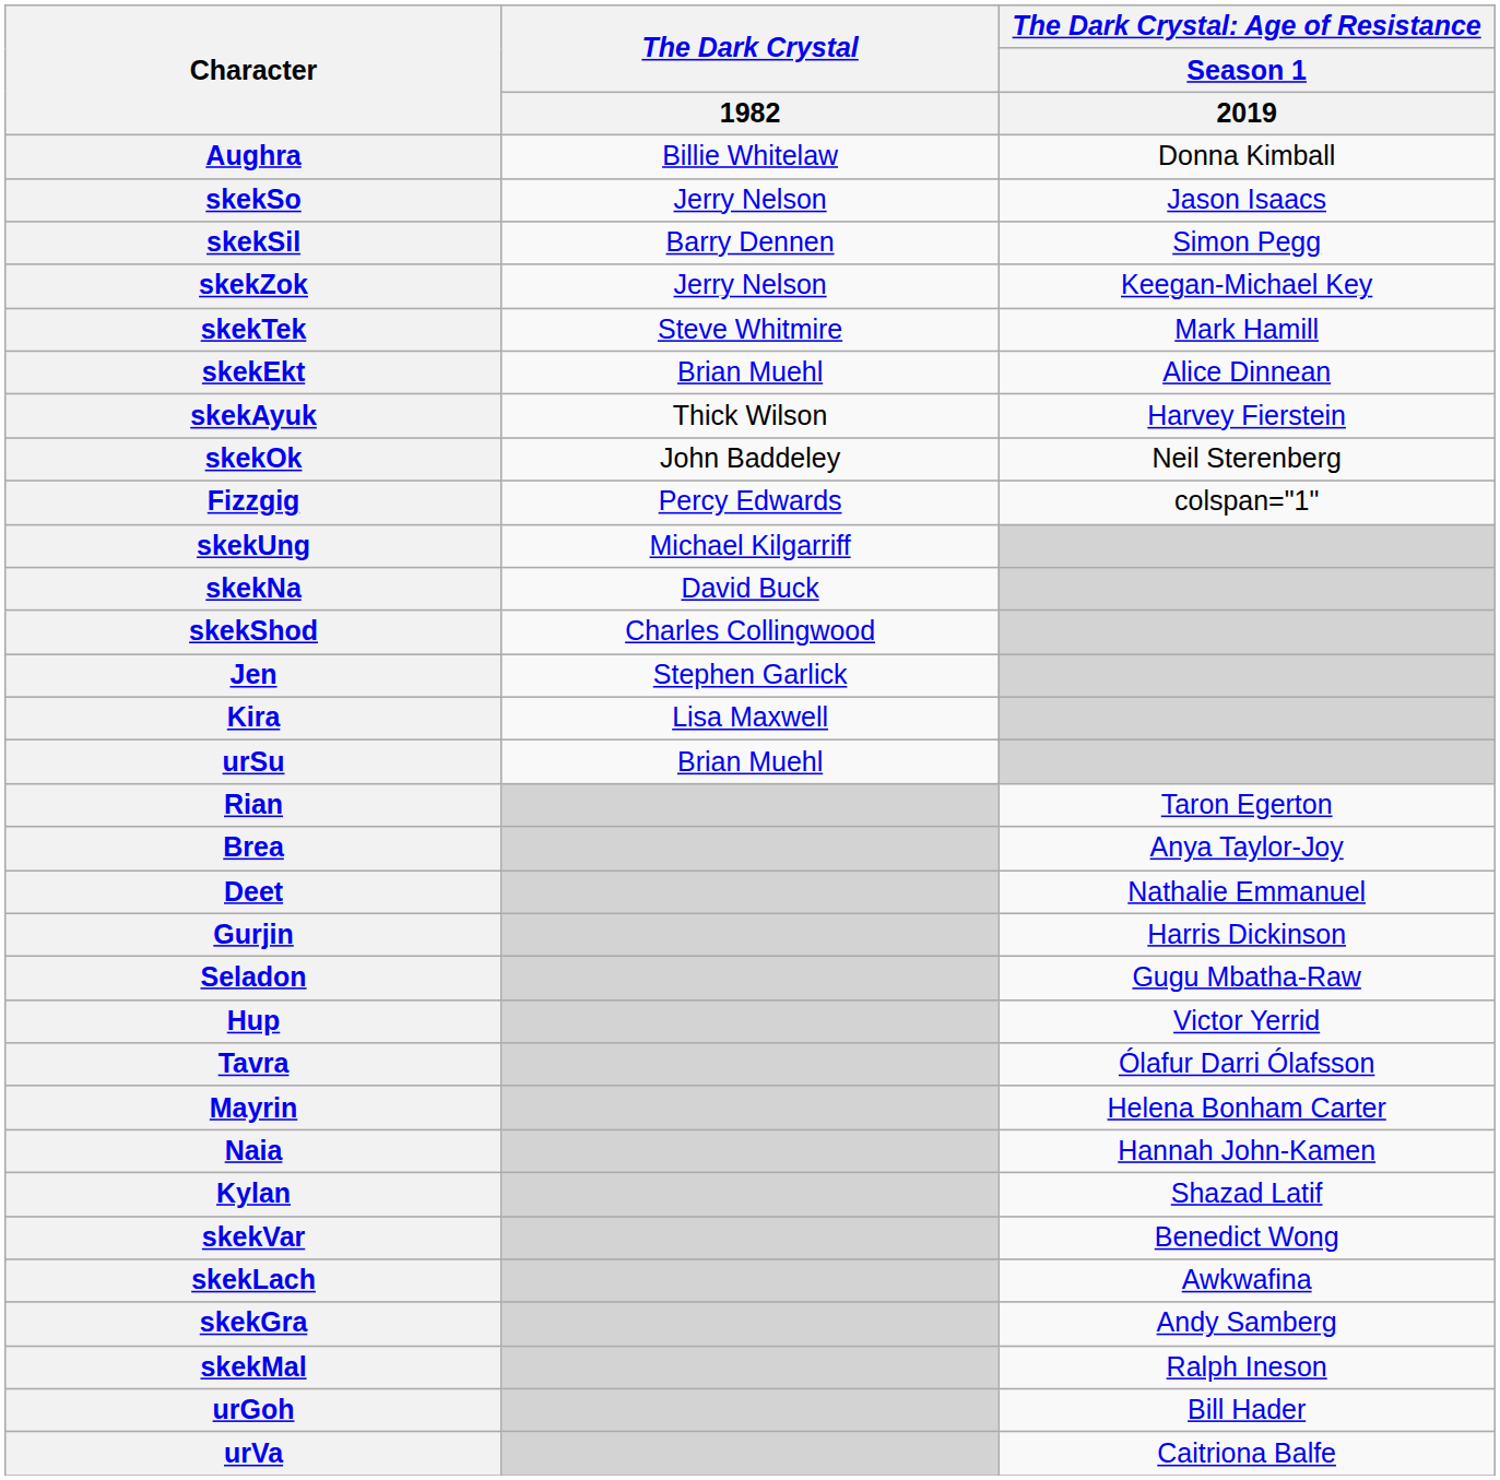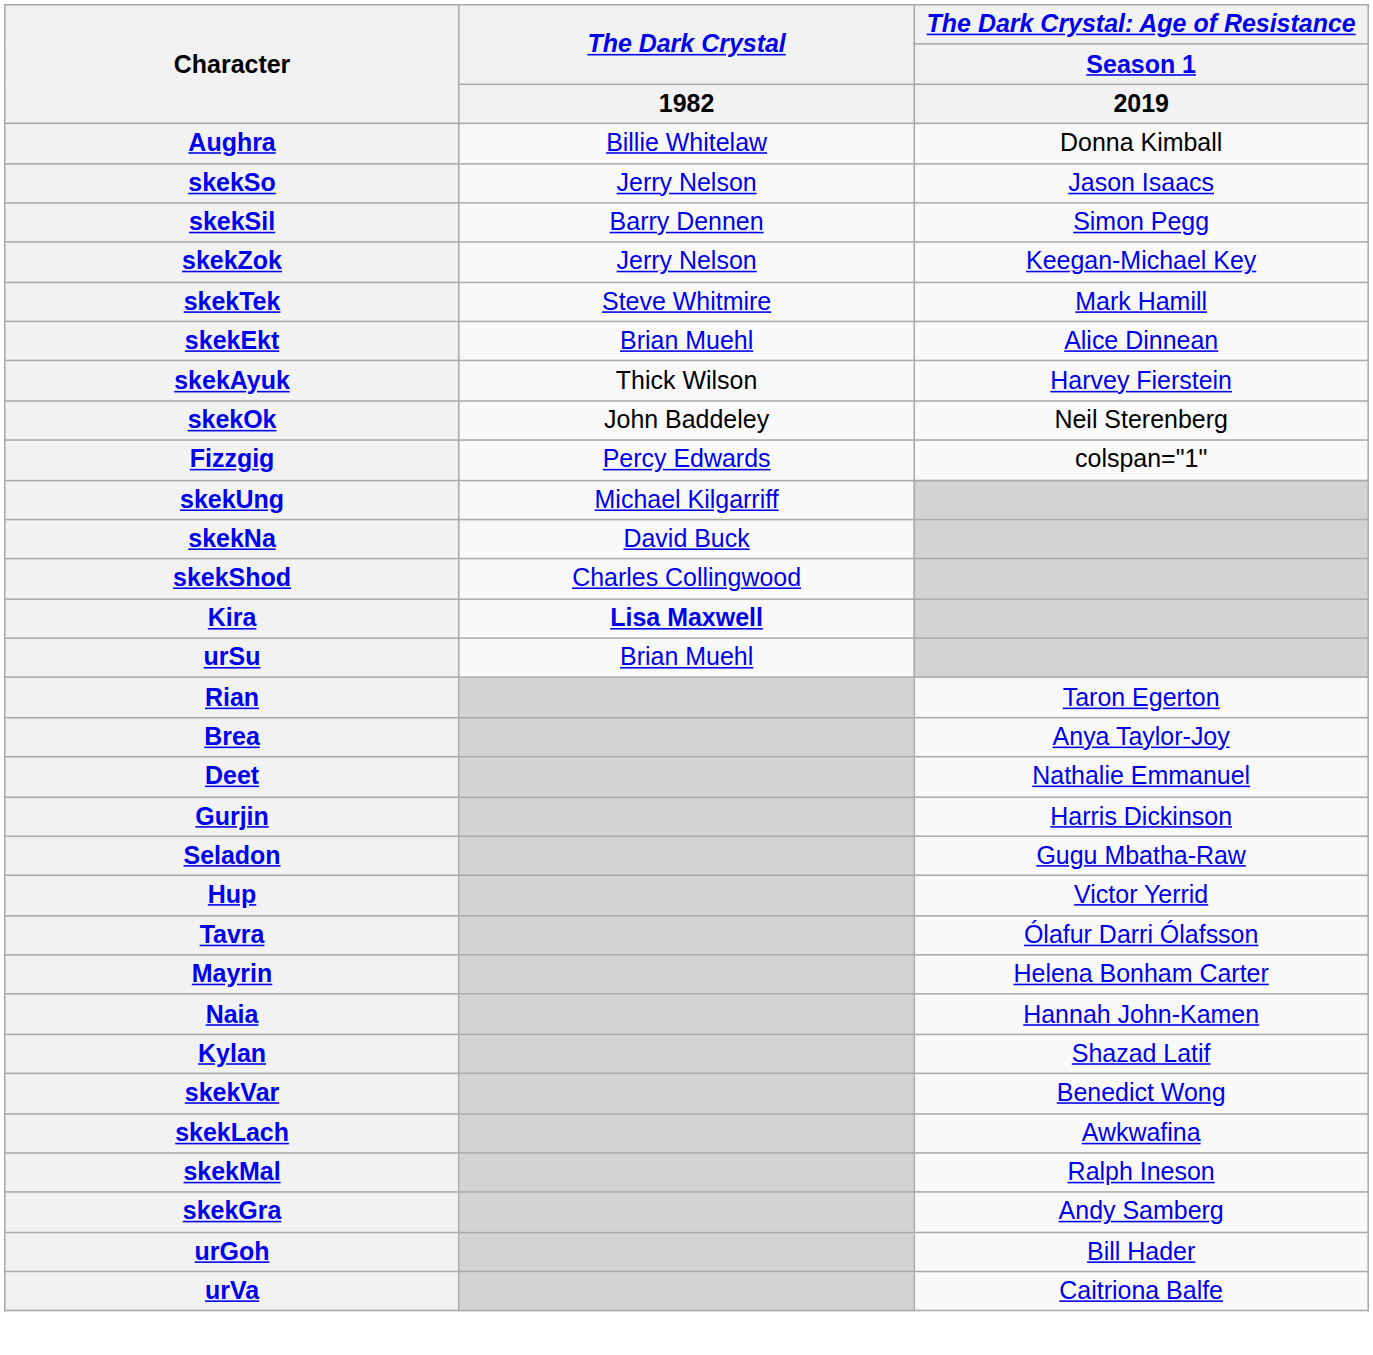- row: Jen | Stephen Garlick
Kira | The Dark Crystal / 1982: normal -> bold
rows swapped: skekMal <-> skekGra
